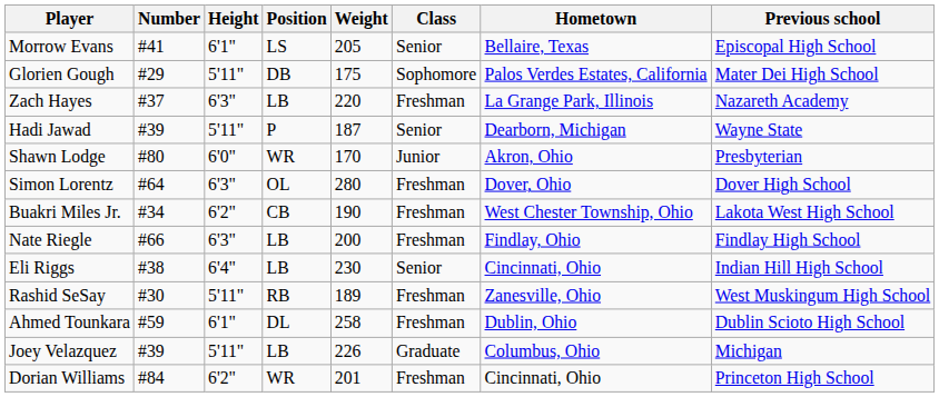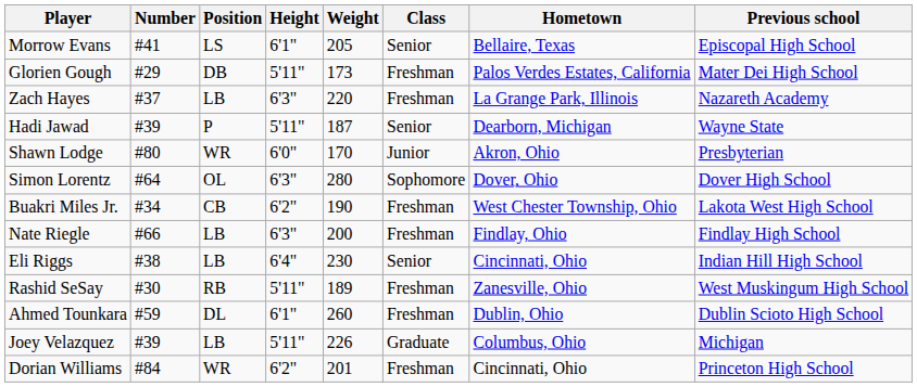columns swapped: Position <-> Height
Glorien Gough | Weight: 175 -> 173
Glorien Gough | Class: Sophomore -> Freshman
Simon Lorentz | Class: Freshman -> Sophomore
Ahmed Tounkara | Weight: 258 -> 260
